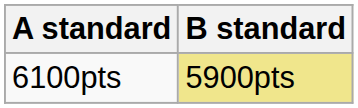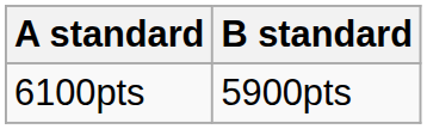6100pts | B standard: khaki background -> no background
